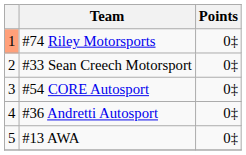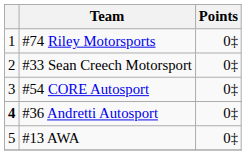#74 Riley Motorsports | column 1: lightsalmon background -> no background
#36 Andretti Autosport | column 1: normal -> bold
